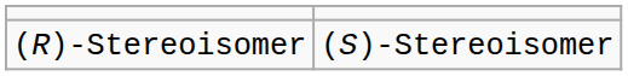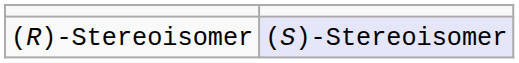(R)-Stereoisomer | column 2: no background -> lavender background
